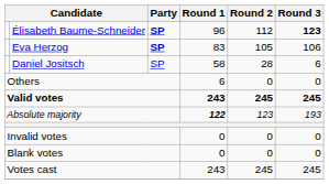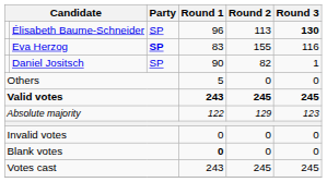Élisabeth Baume-Schneider | Party: bold -> normal
Élisabeth Baume-Schneider | Round 2: 112 -> 113
Élisabeth Baume-Schneider | Round 3: 123 -> 130
Eva Herzog | Round 2: 105 -> 155
Eva Herzog | Round 3: 106 -> 116
Daniel Jositsch | Round 1: 58 -> 90
Daniel Jositsch | Round 2: 28 -> 82
Daniel Jositsch | Round 3: 6 -> 1
Others | Round 1: 6 -> 5
Absolute majority | Round 1: bold -> normal
Absolute majority | Round 2: 123 -> 129
Absolute majority | Round 3: 193 -> 123
Blank votes | Round 1: normal -> bold
